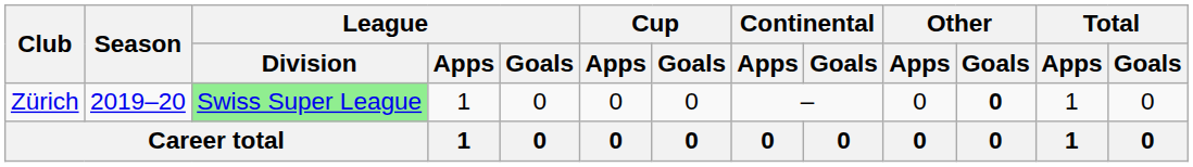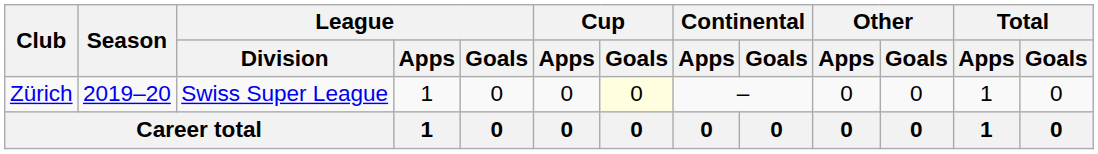Zürich | League / Division: lightgreen background -> no background
Zürich | Cup / Goals: no background -> lightyellow background
Zürich | Other / Goals: bold -> normal
